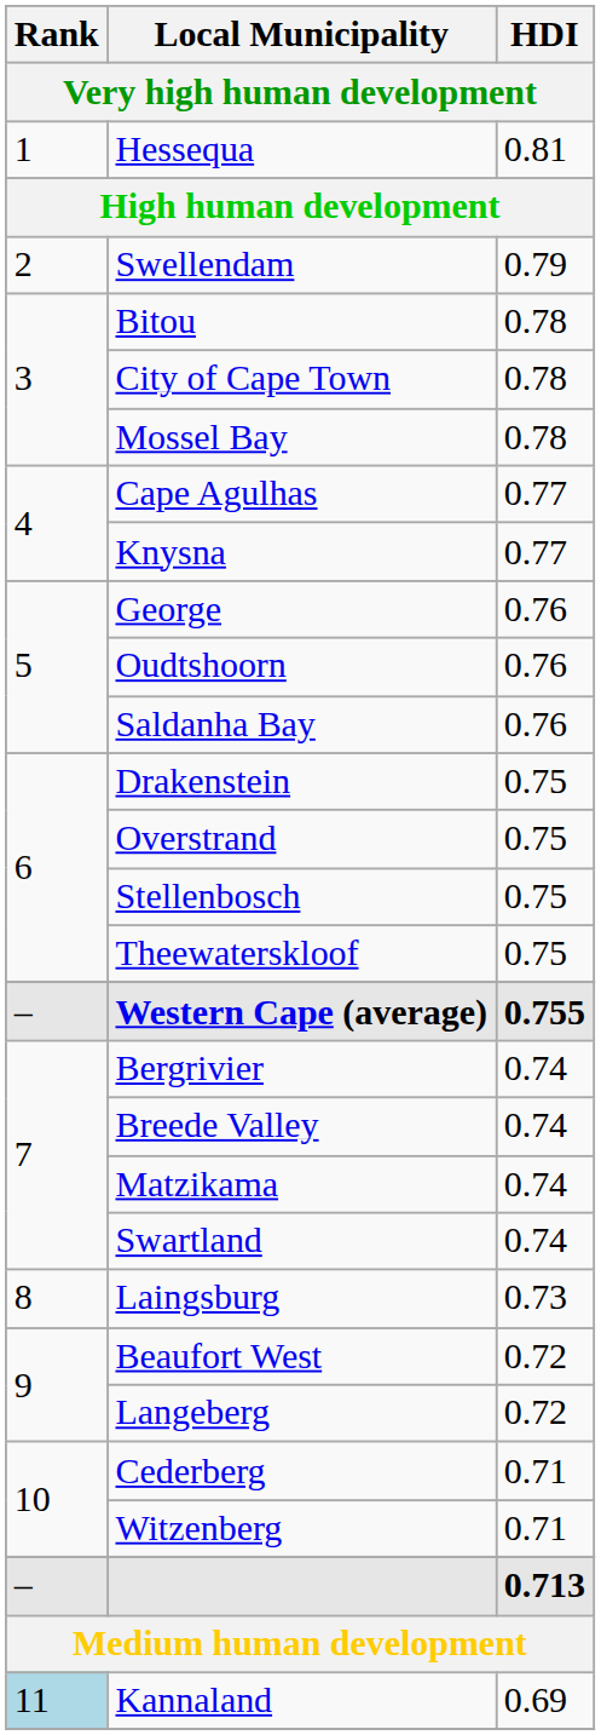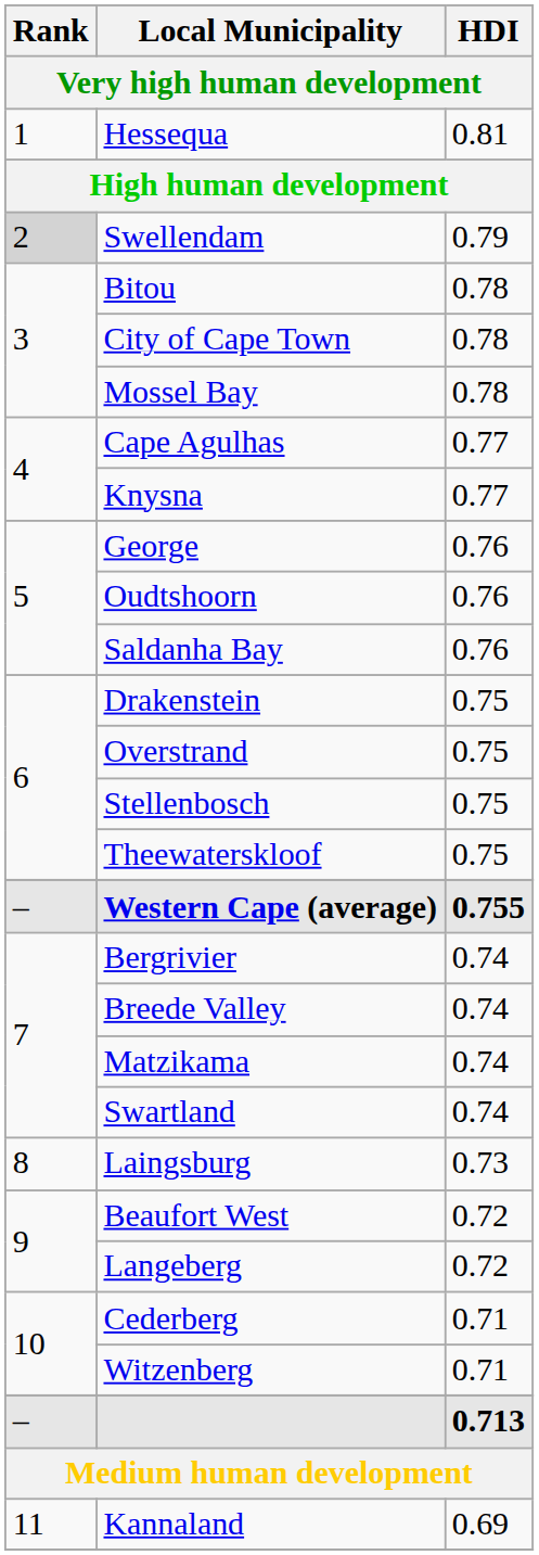Swellendam | Rank: no background -> lightgrey background
Kannaland | Rank: lightblue background -> no background
